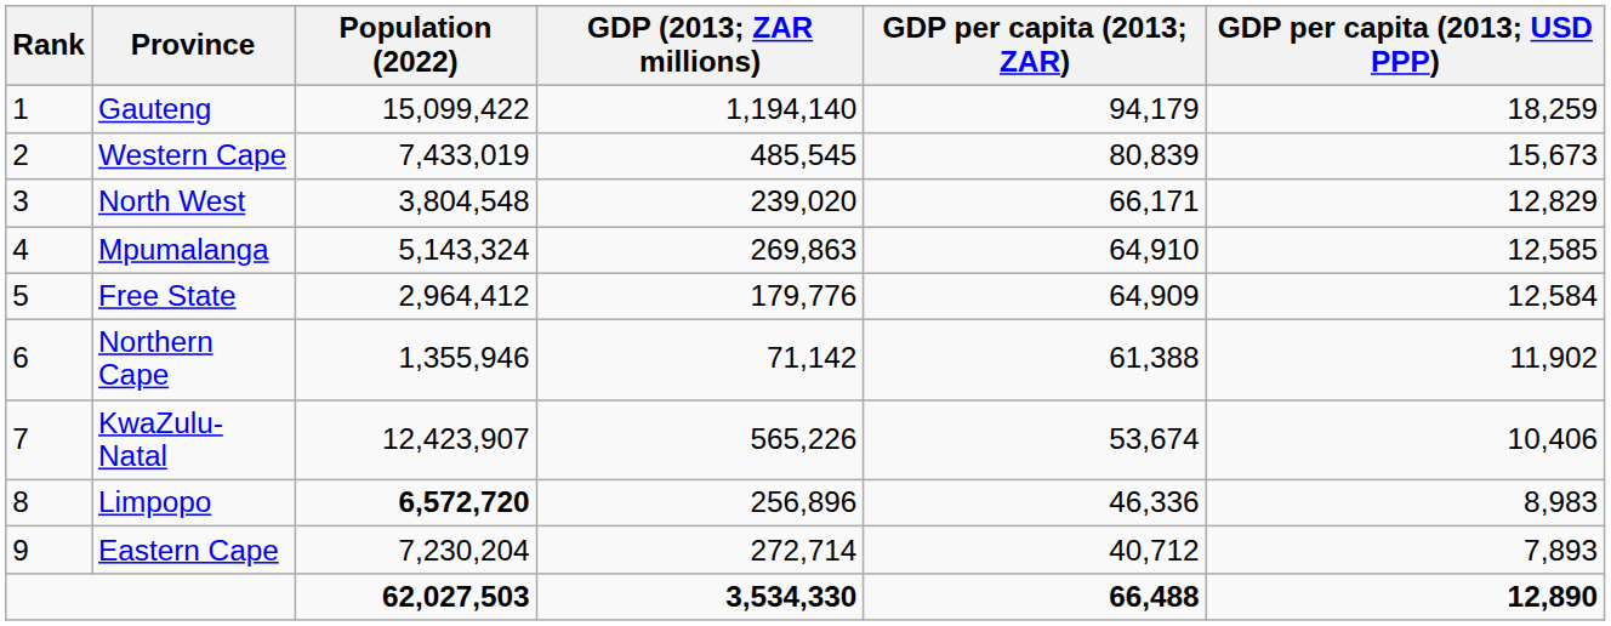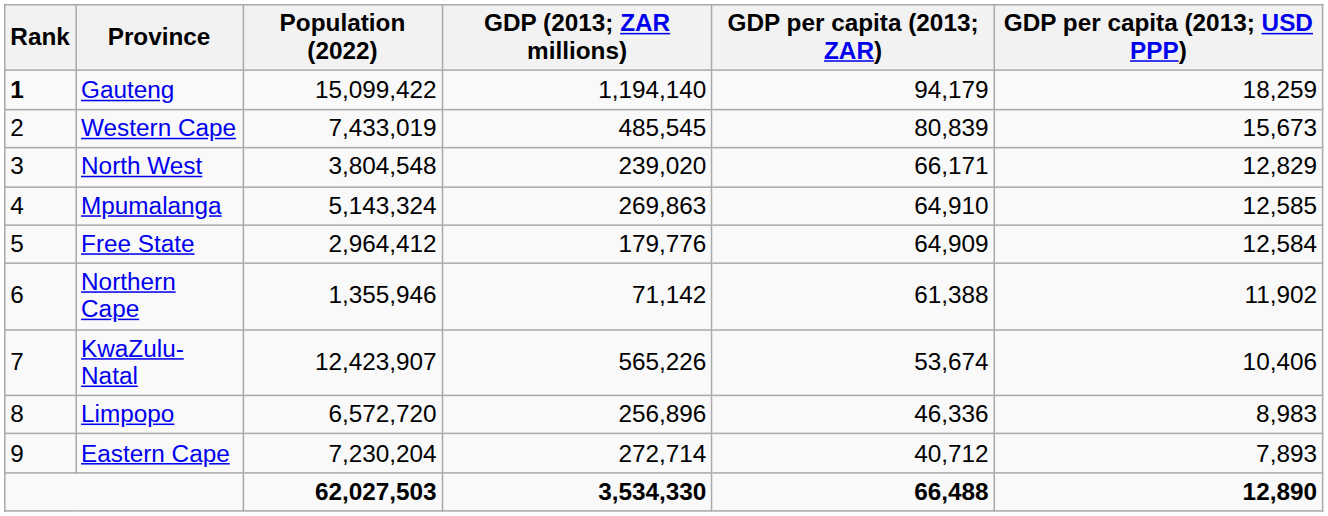Gauteng | Rank: normal -> bold
Limpopo | Population (2022): bold -> normal
